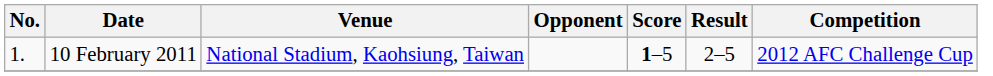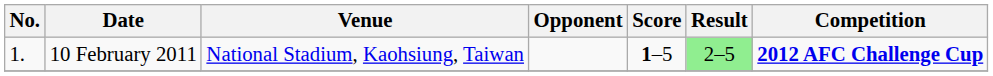10 February 2011 | Result: no background -> lightgreen background
10 February 2011 | Competition: normal -> bold
